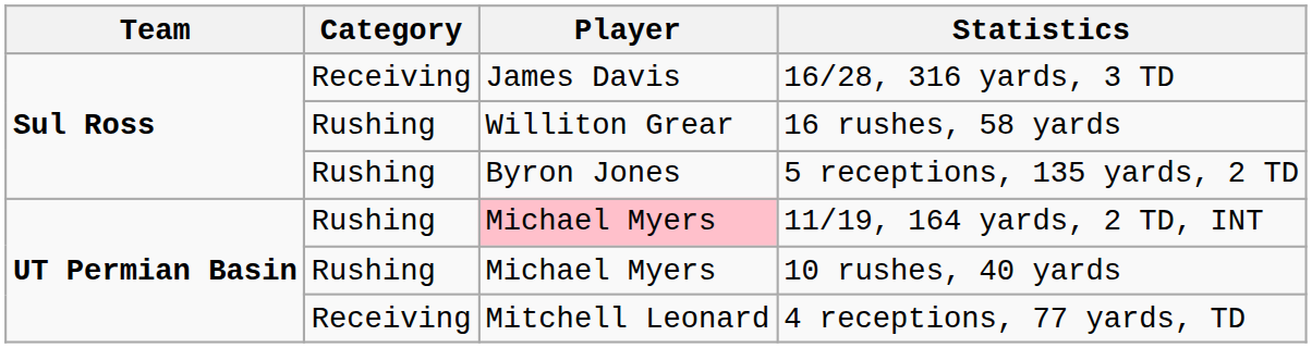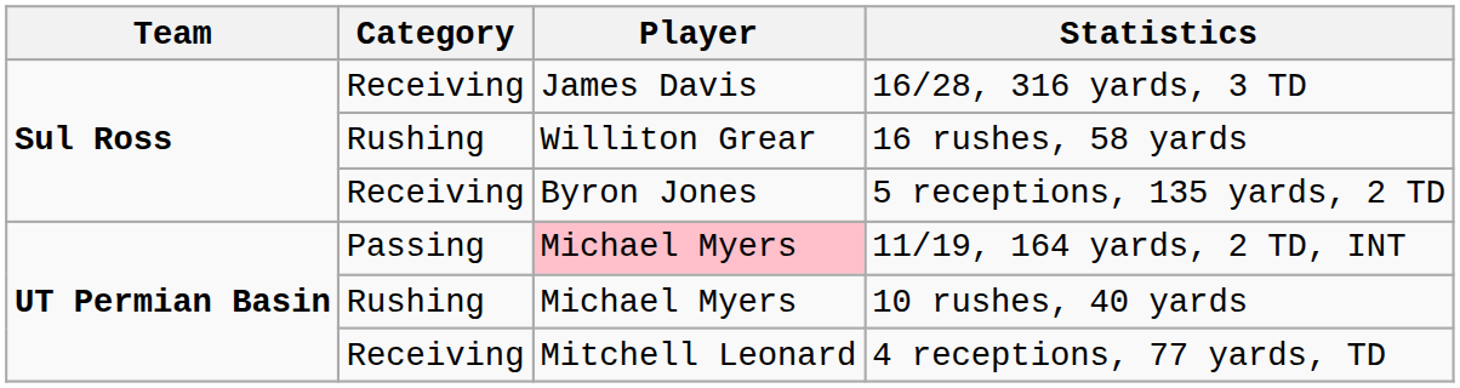5 receptions, 135 yards, 2 TD | Category: Rushing -> Receiving
11/19, 164 yards, 2 TD, INT | Category: Rushing -> Passing
